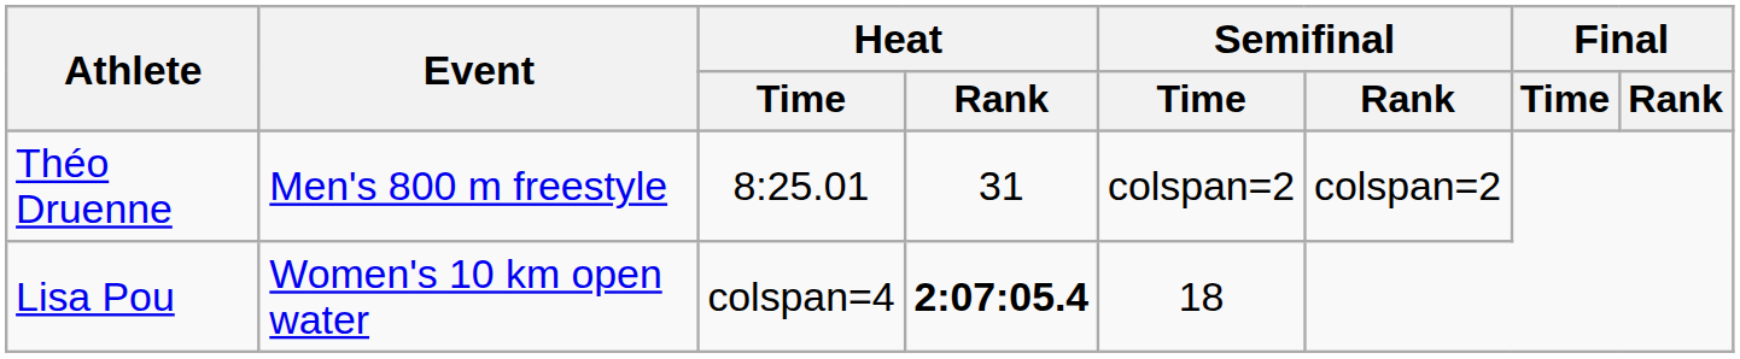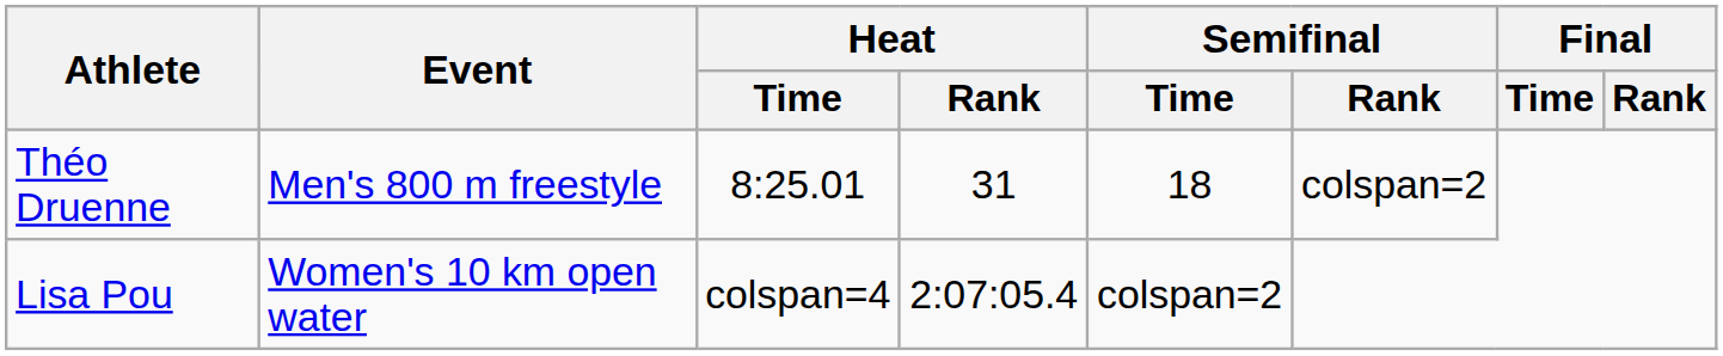Théo Druenne | Semifinal / Time: colspan=2 -> 18
Lisa Pou | Heat / Rank: bold -> normal
Lisa Pou | Semifinal / Time: 18 -> colspan=2
